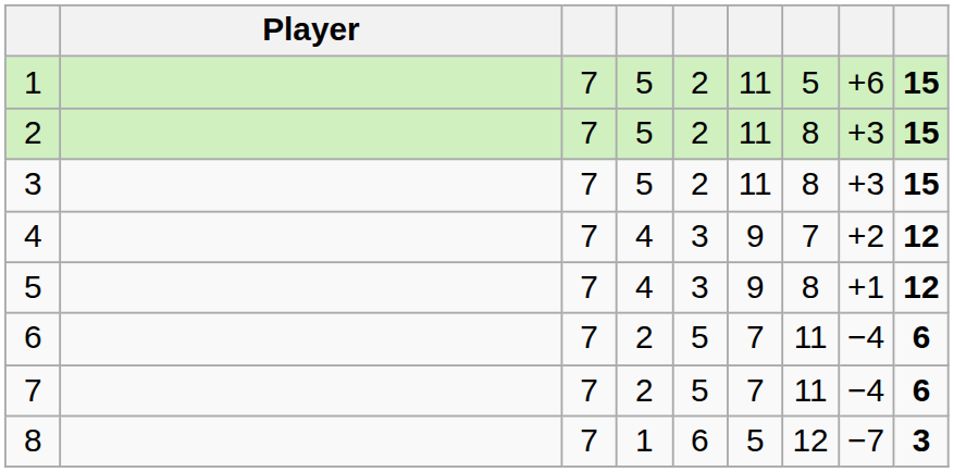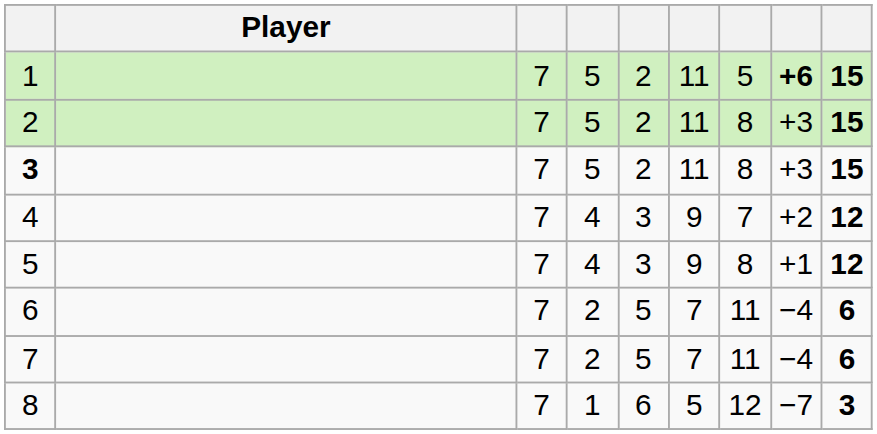row 2 | column 8: normal -> bold
row 4 | column 1: normal -> bold
